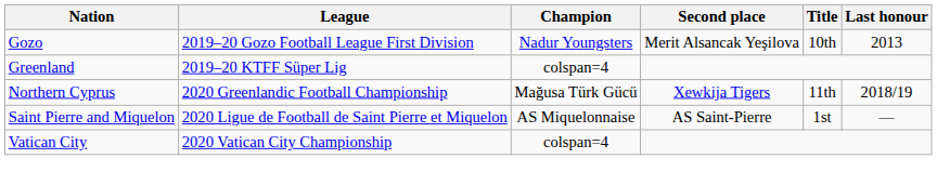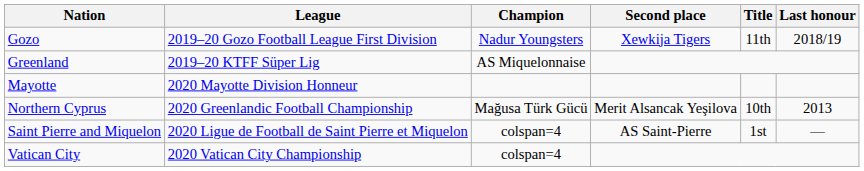Gozo | Second place: Merit Alsancak Yeşilova -> Xewkija Tigers
Gozo | Title: 10th -> 11th
Gozo | Last honour: 2013 -> 2018/19
Greenland | Champion: colspan=4 -> AS Miquelonnaise
+ row: Mayotte | 2020 Mayotte Division Honneur
Northern Cyprus | Second place: Xewkija Tigers -> Merit Alsancak Yeşilova
Northern Cyprus | Title: 11th -> 10th
Northern Cyprus | Last honour: 2018/19 -> 2013
Saint Pierre and Miquelon | Champion: AS Miquelonnaise -> colspan=4
